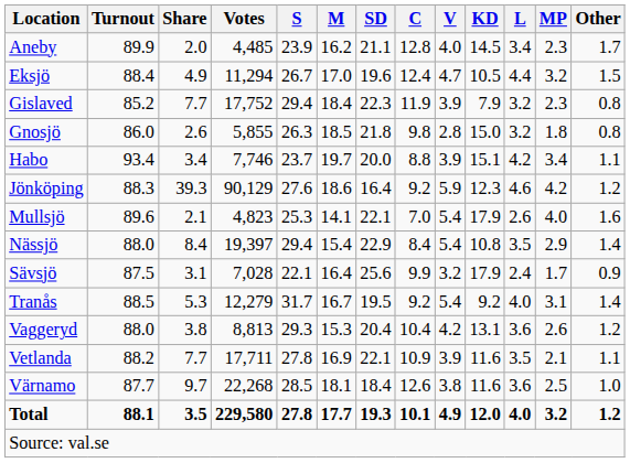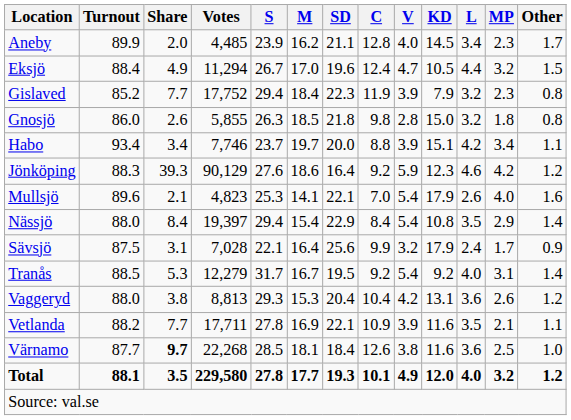Värnamo | Share: normal -> bold
